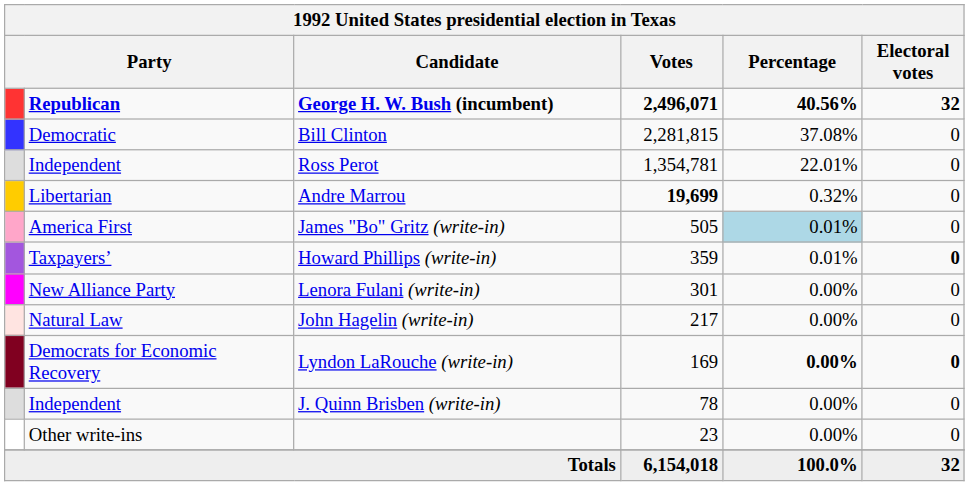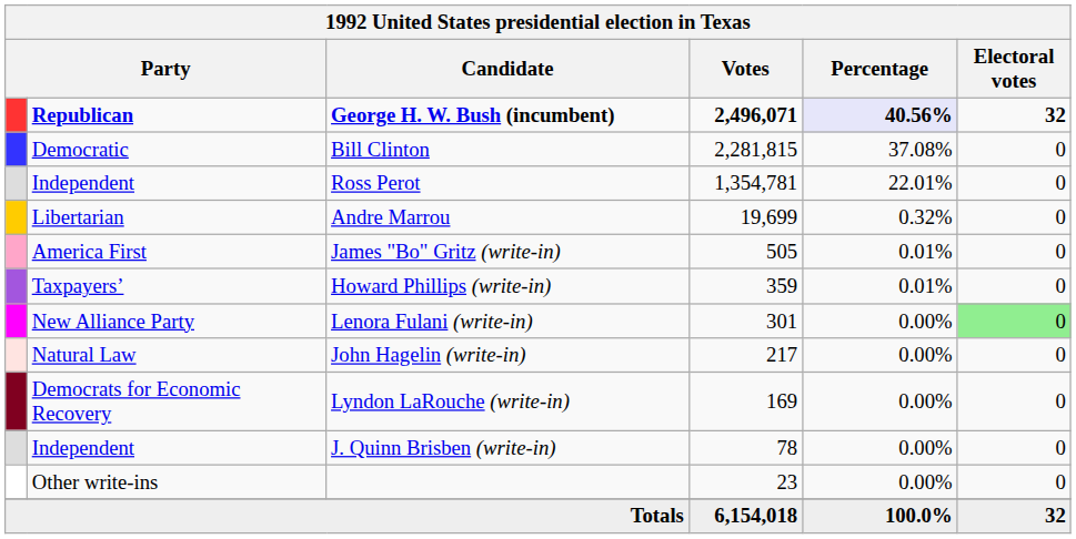George H. W. Bush (incumbent) | Percentage: no background -> lavender background
Andre Marrou | Votes: bold -> normal
James "Bo" Gritz (write-in) | Percentage: lightblue background -> no background
Howard Phillips (write-in) | Electoral votes: bold -> normal
Lenora Fulani (write-in) | Electoral votes: no background -> lightgreen background
Lyndon LaRouche (write-in) | Percentage: bold -> normal
Lyndon LaRouche (write-in) | Electoral votes: bold -> normal
